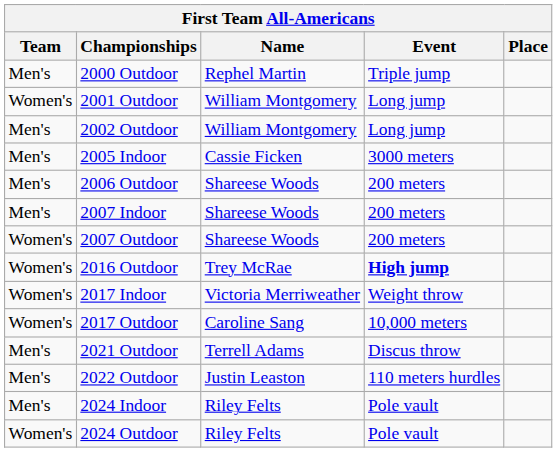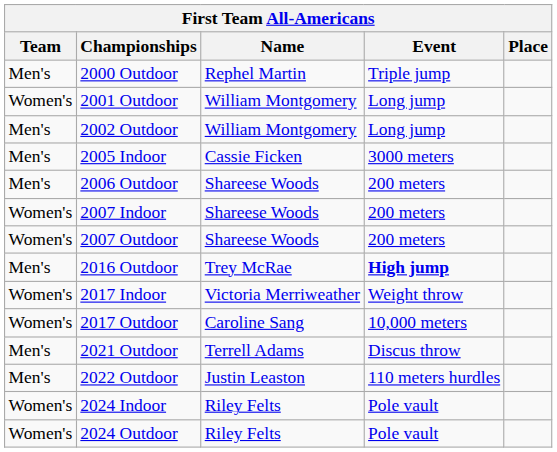2007 Indoor | Team: Men's -> Women's
2016 Outdoor | Team: Women's -> Men's
2024 Indoor | Team: Men's -> Women's
